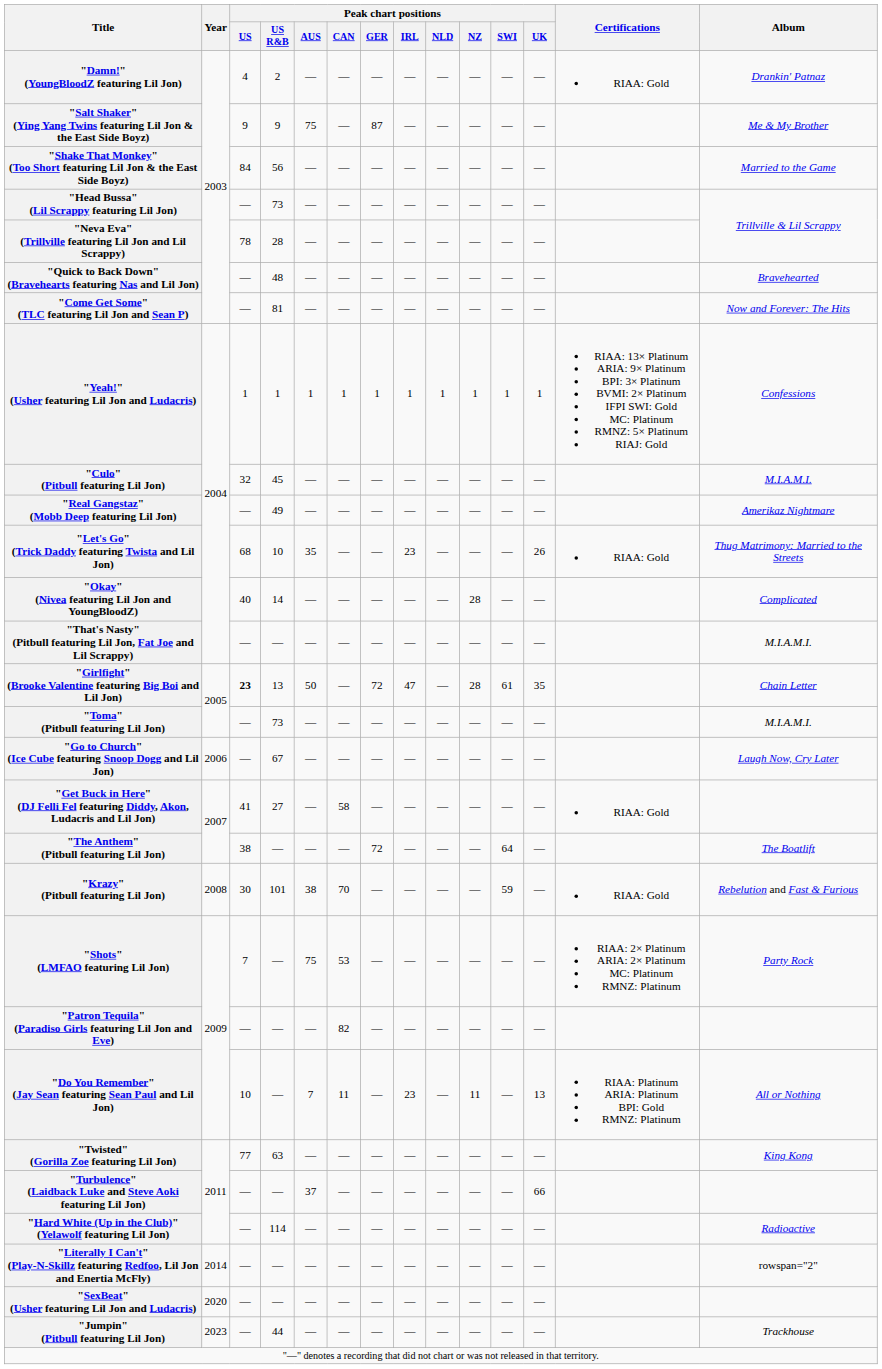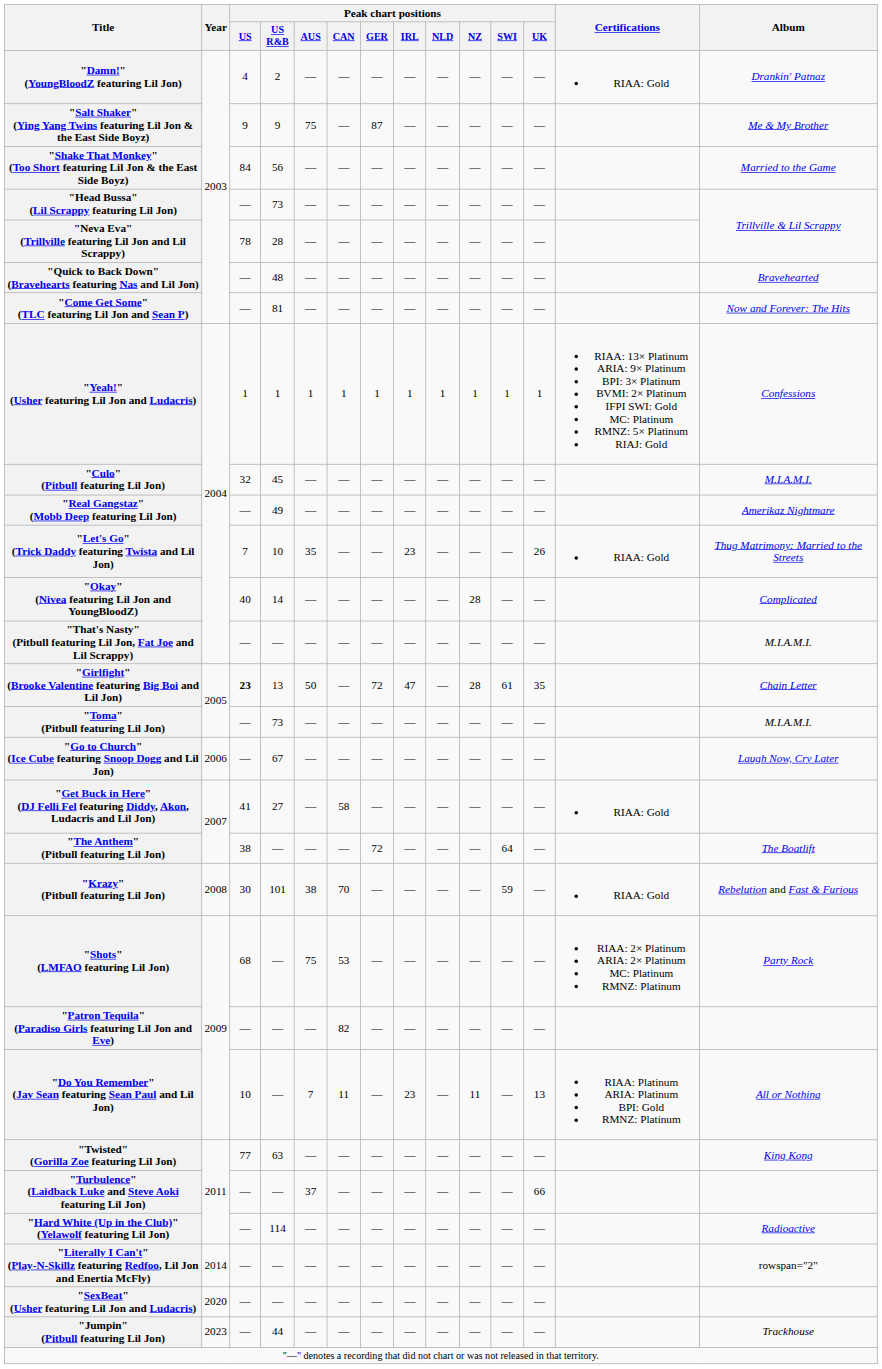"Let's Go" (Trick Daddy featuring Twista and Lil Jon) | Peak chart positions / US: 68 -> 7
"Shots" (LMFAO featuring Lil Jon) | Peak chart positions / US: 7 -> 68
